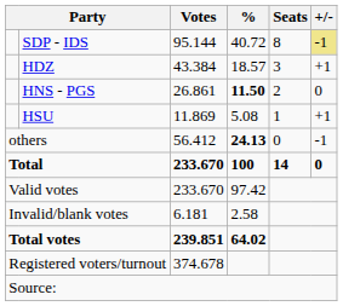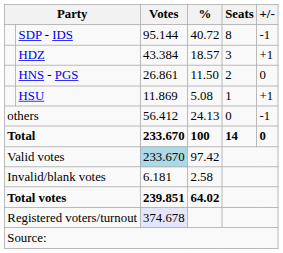SDP - IDS | +/-: khaki background -> no background
HNS - PGS | %: bold -> normal
others | %: bold -> normal
Valid votes | Votes: no background -> lightblue background
Registered voters/turnout | Votes: no background -> lavender background
